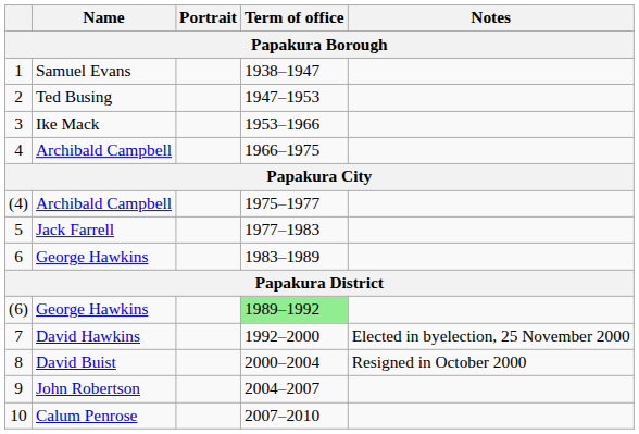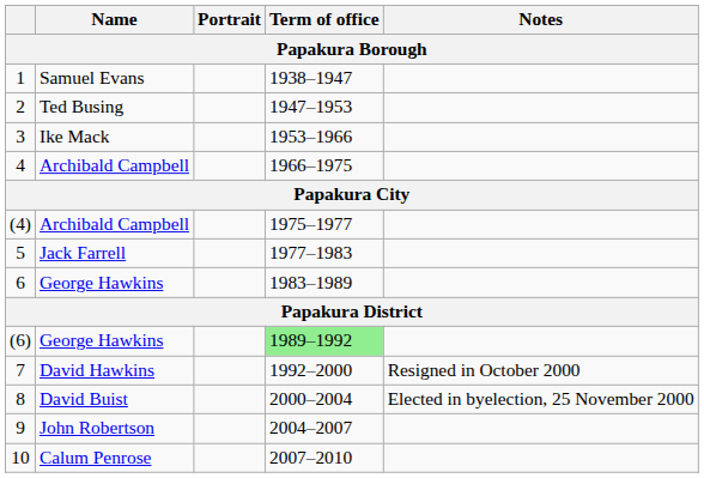7 | Notes: Elected in byelection, 25 November 2000 -> Resigned in October 2000
8 | Notes: Resigned in October 2000 -> Elected in byelection, 25 November 2000
